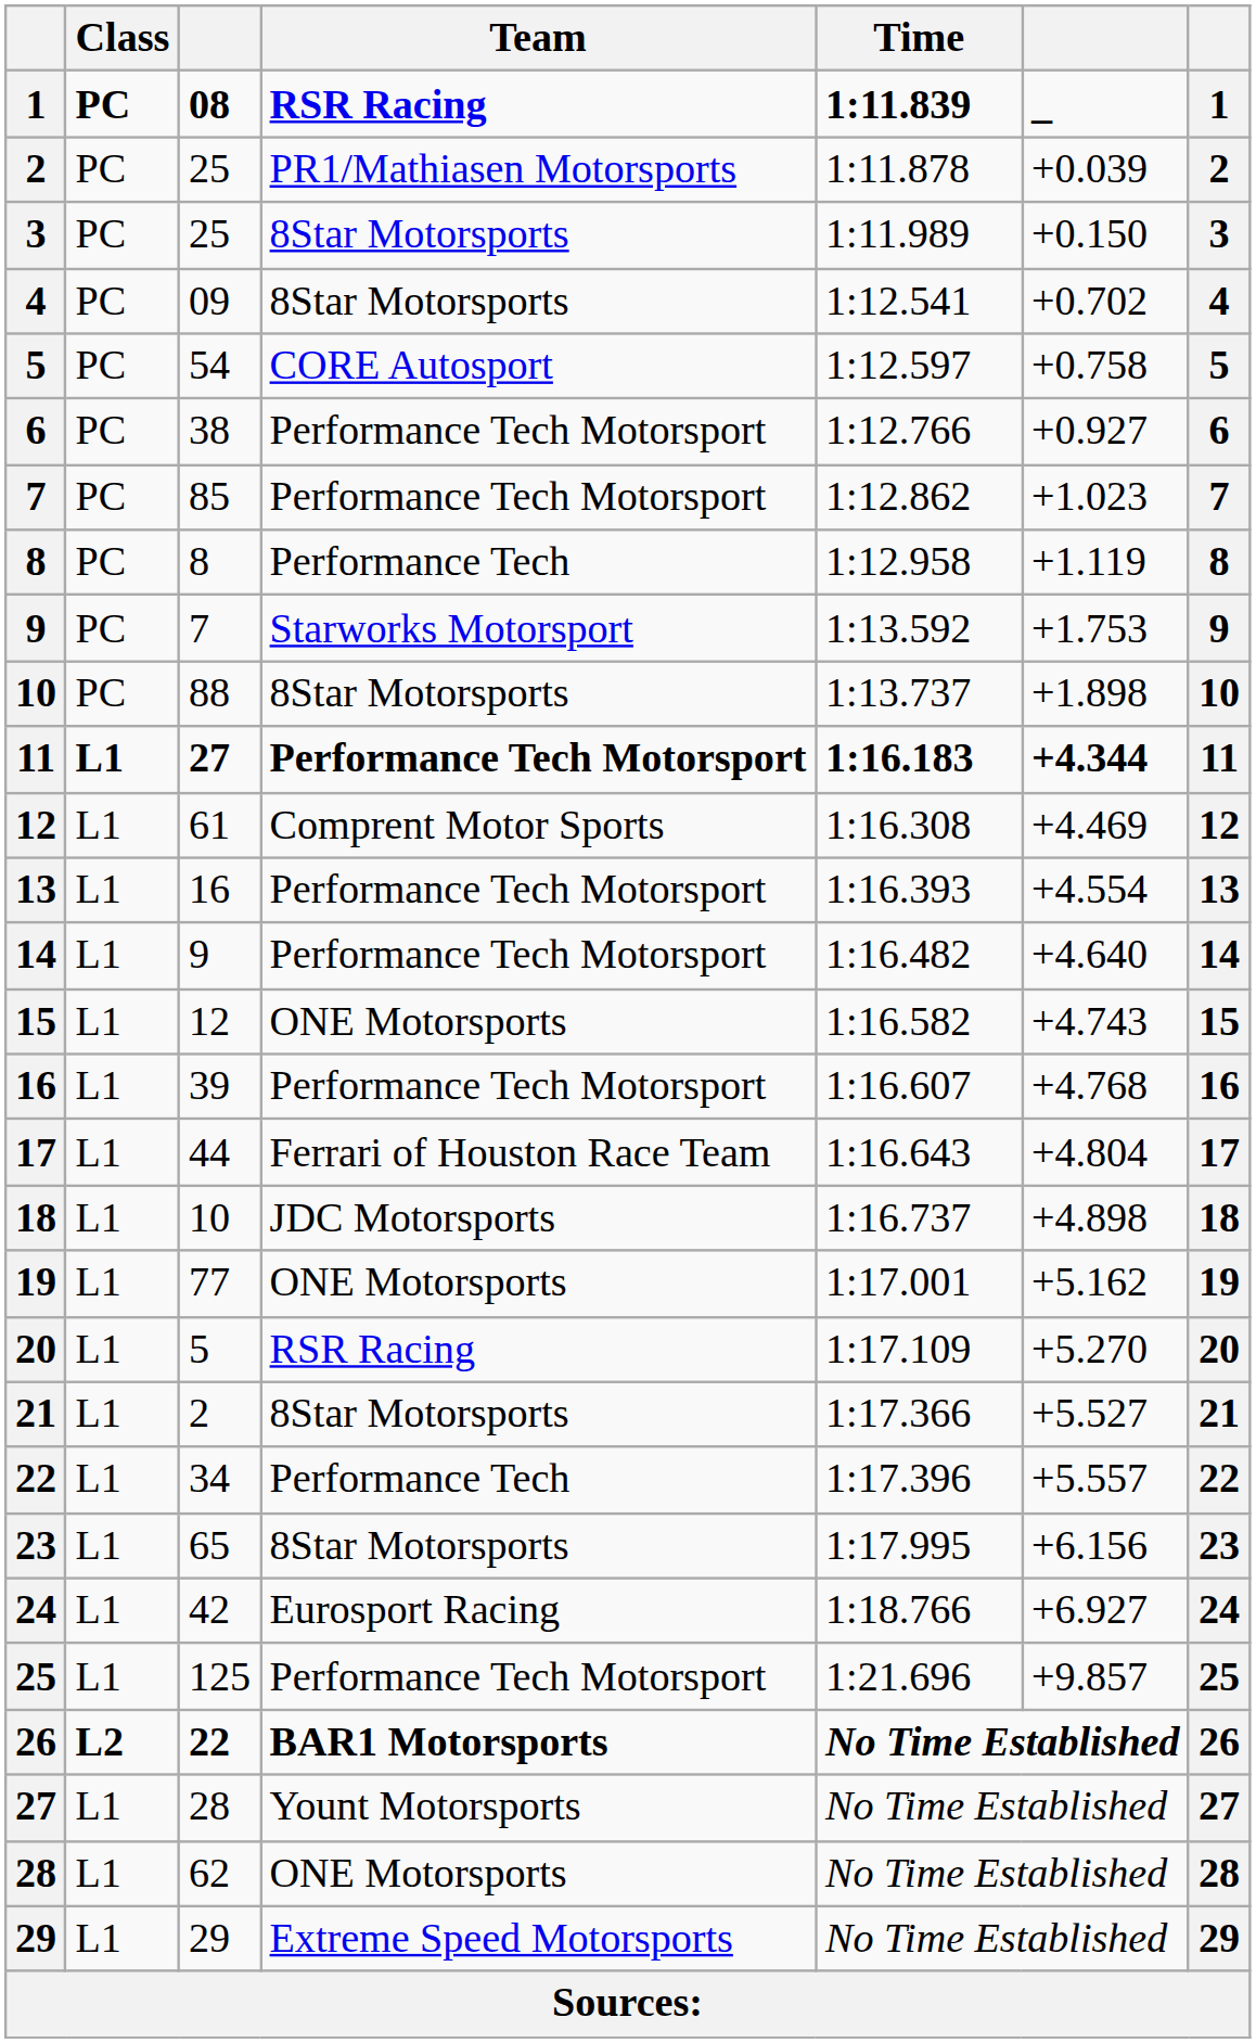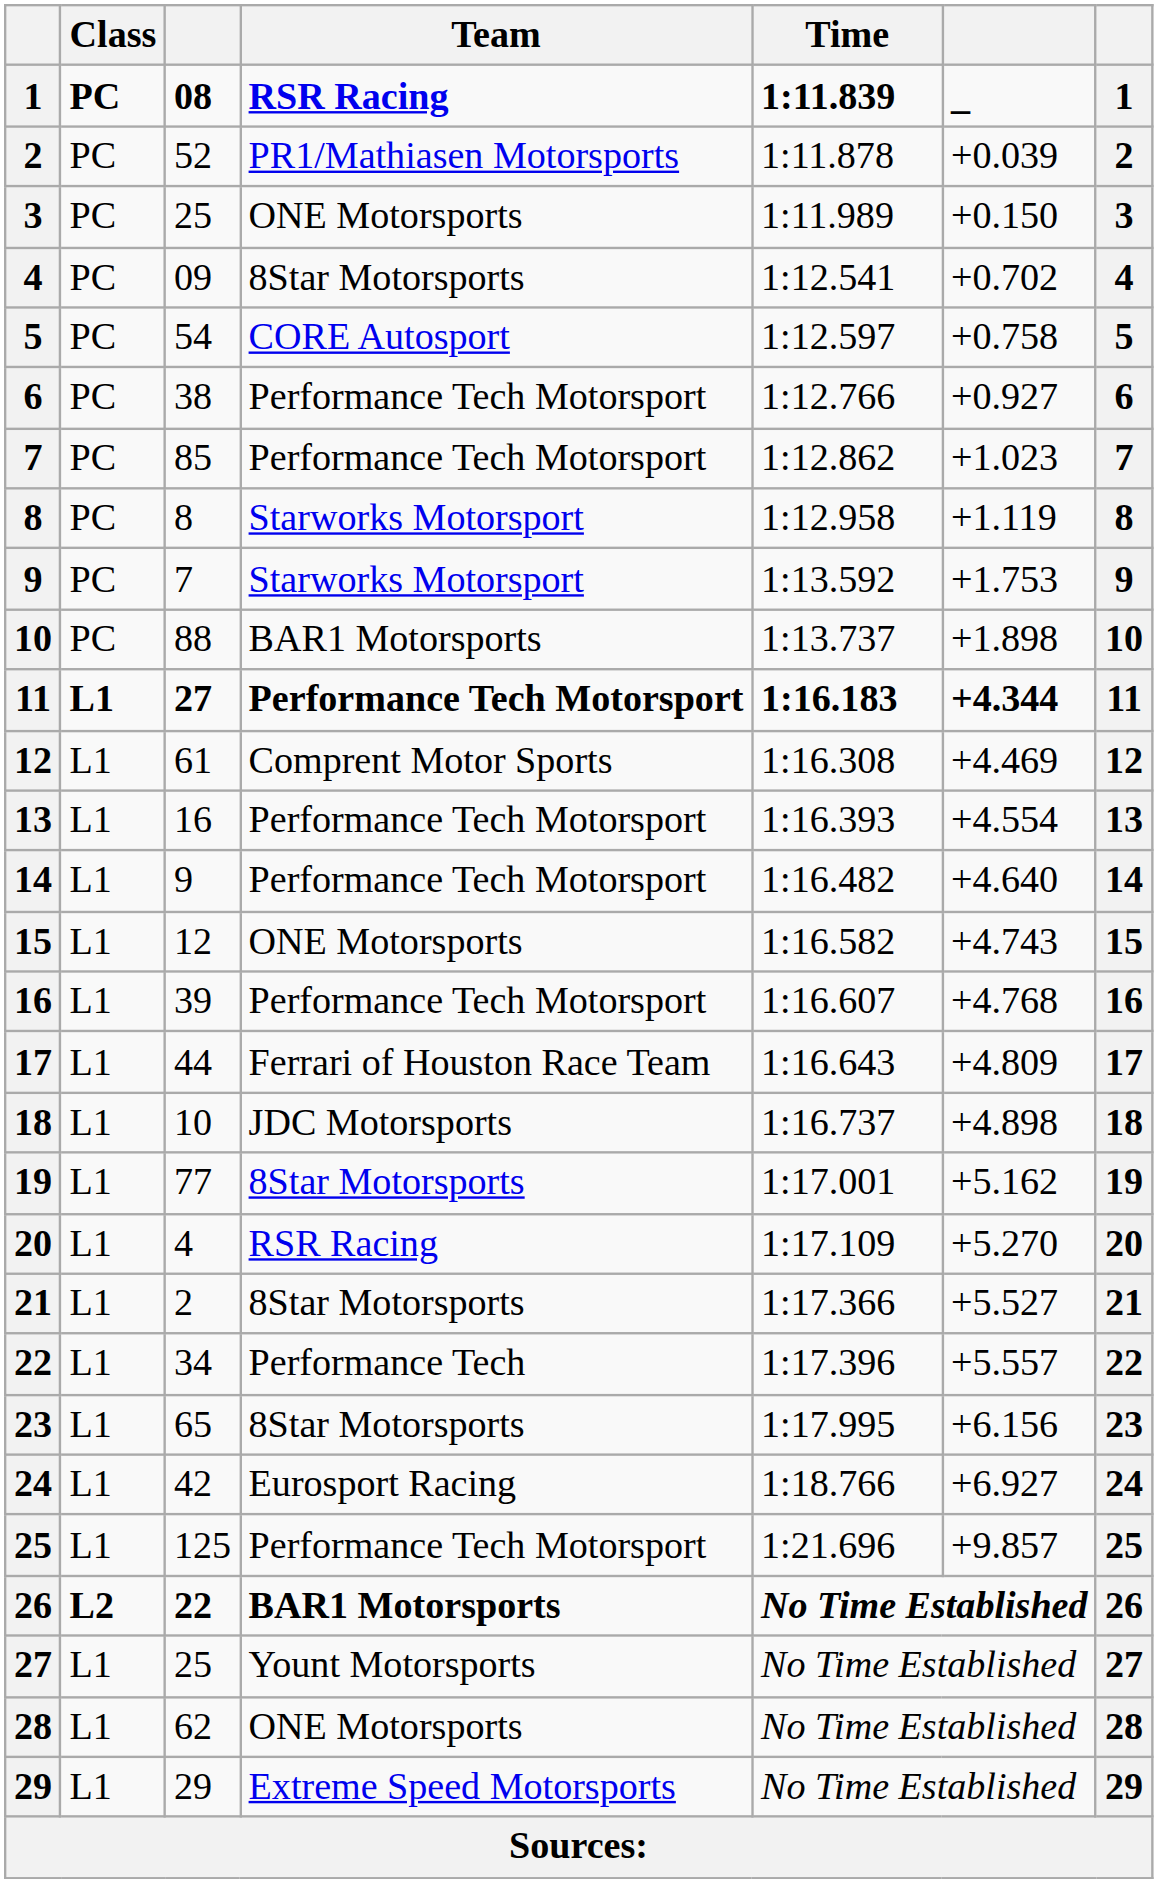row 3 | column 3: 25 -> 52
row 4 | Team: 8Star Motorsports -> ONE Motorsports
row 9 | Team: Performance Tech -> Starworks Motorsport
row 11 | Team: 8Star Motorsports -> BAR1 Motorsports
row 18 | column 6: +4.804 -> +4.809
row 20 | Team: ONE Motorsports -> 8Star Motorsports
row 21 | column 3: 5 -> 4
row 28 | column 3: 28 -> 25
